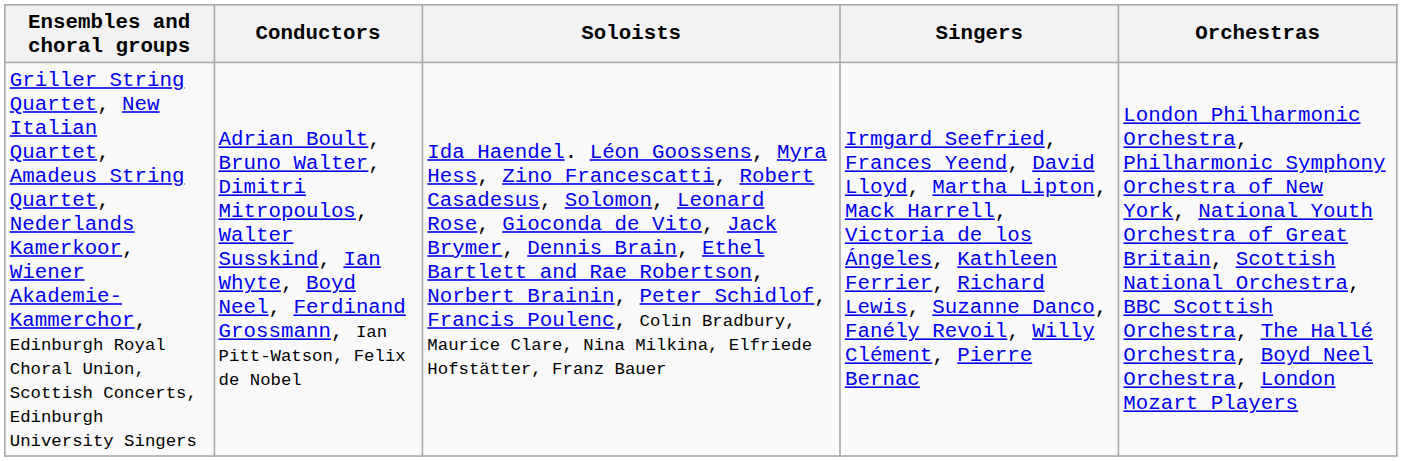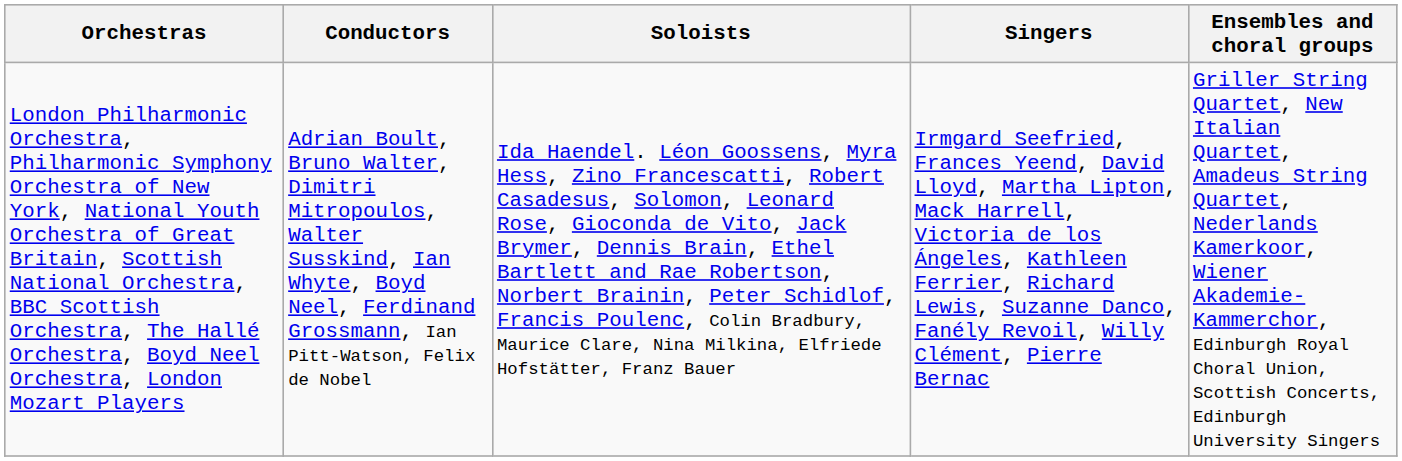columns swapped: Orchestras <-> Ensembles and choral groups
